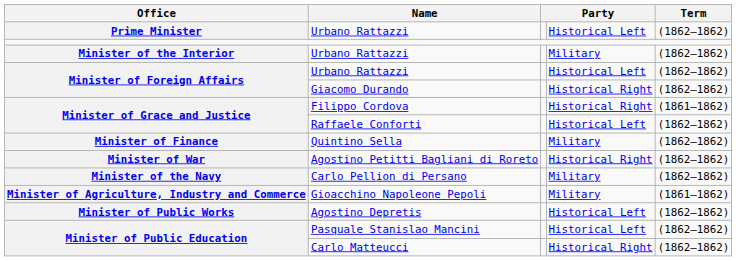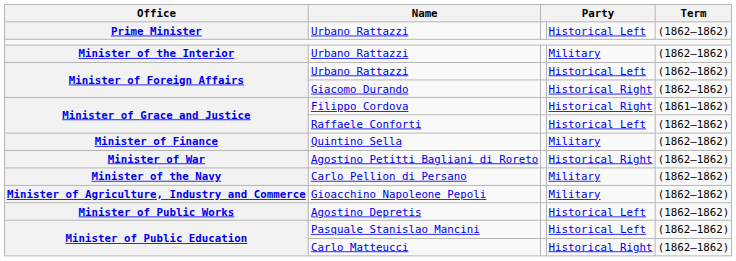Gioacchino Napoleone Pepoli | Term: (1861–1862) -> (1862–1862)
